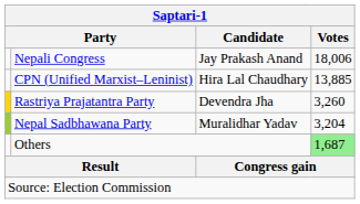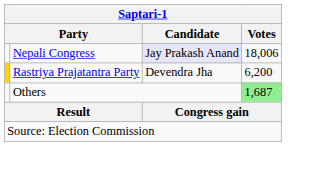Nepali Congress | Candidate: no background -> lavender background
- row: CPN (Unified Marxist–Leninist) | Hira Lal Chaudhary | 13,885
Rastriya Prajatantra Party | Votes: 3,260 -> 6,200
- row: Nepal Sadbhawana Party | Muralidhar Yadav | 3,204
